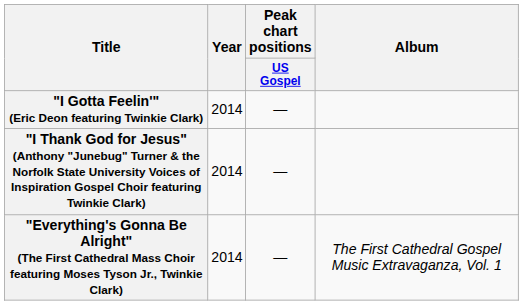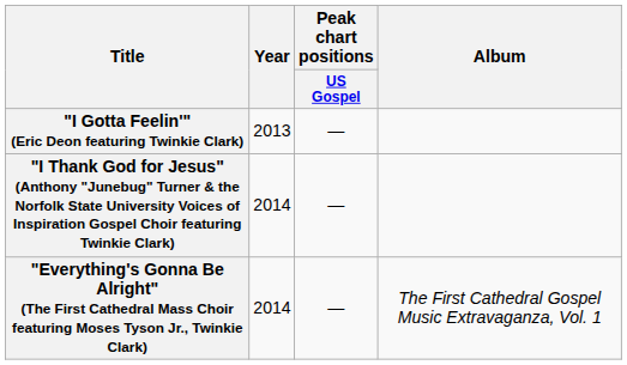"I Gotta Feelin'" (Eric Deon featuring Twinkie Clark) | Year: 2014 -> 2013
